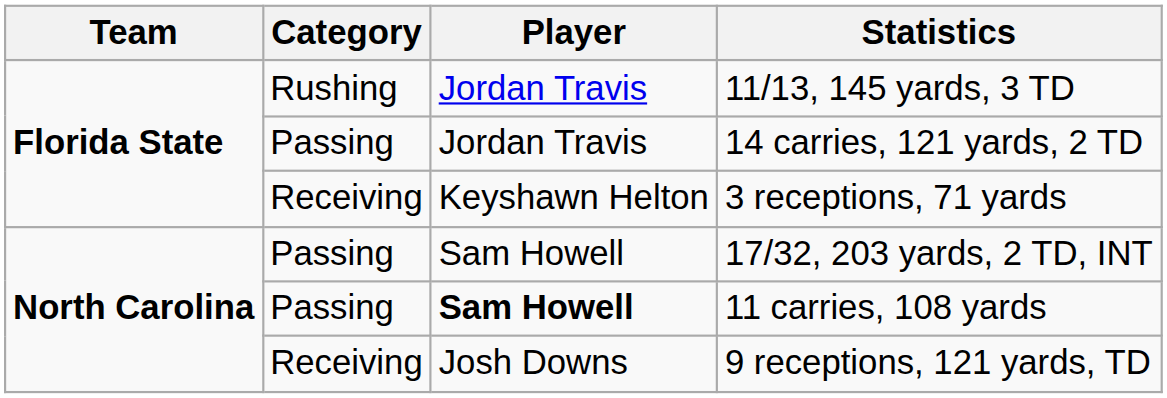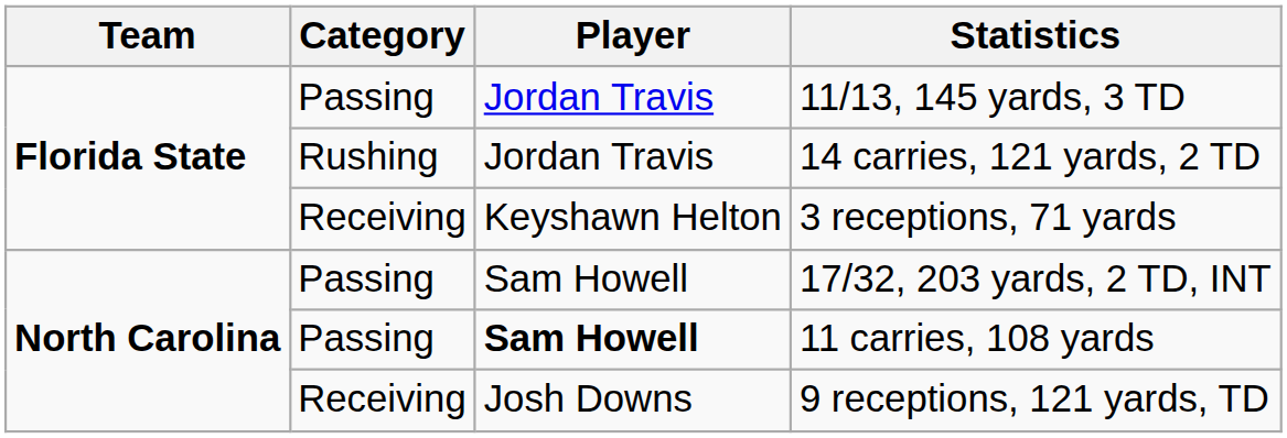11/13, 145 yards, 3 TD | Category: Rushing -> Passing
14 carries, 121 yards, 2 TD | Category: Passing -> Rushing
